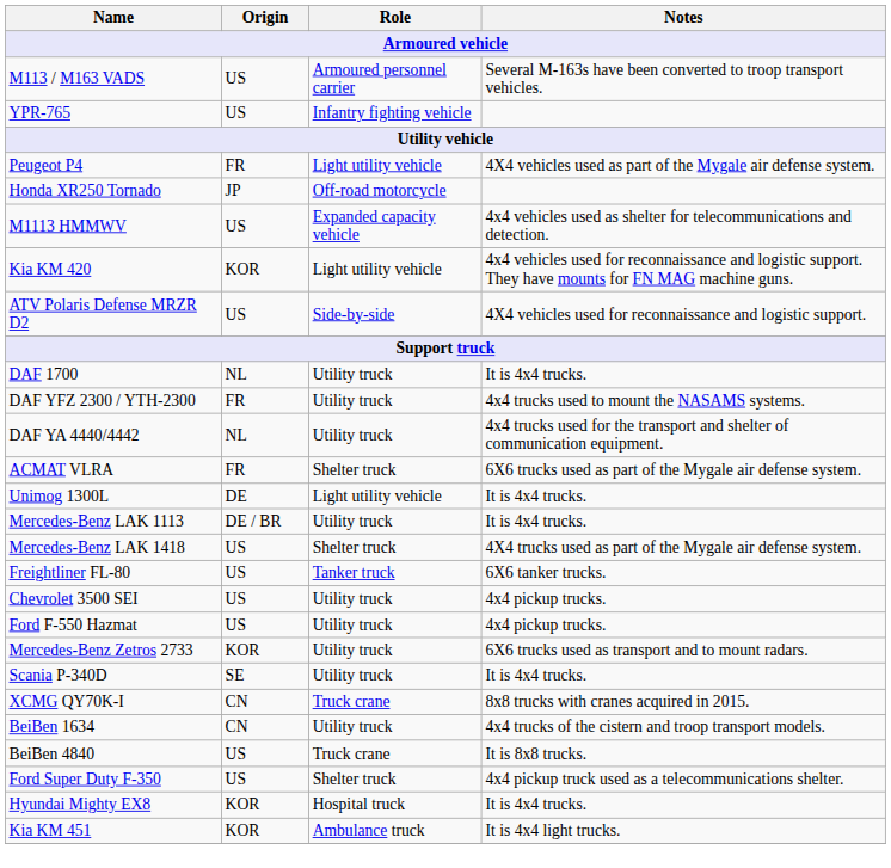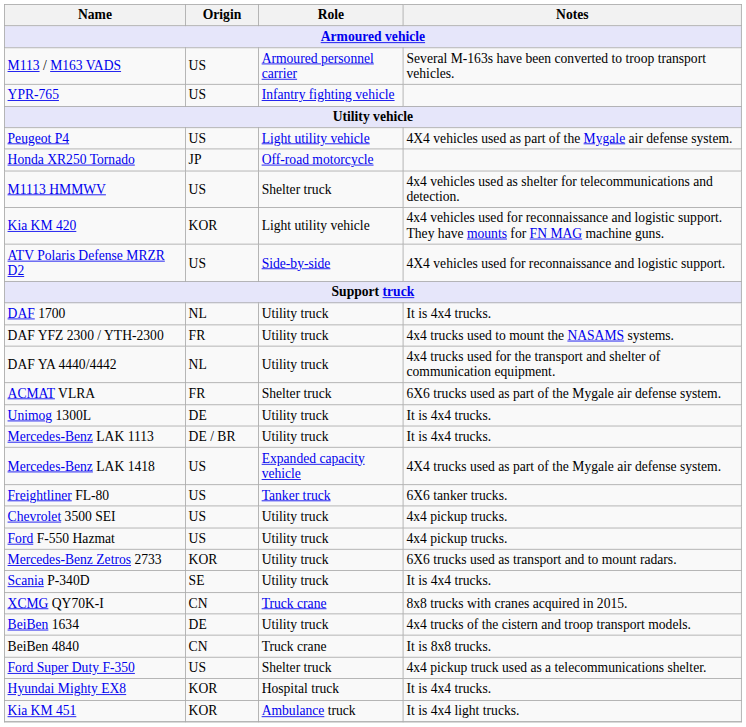Peugeot P4 | Origin: FR -> US
M1113 HMMWV | Role: Expanded capacity vehicle -> Shelter truck
Unimog 1300L | Role: Light utility vehicle -> Utility truck
Mercedes-Benz LAK 1418 | Role: Shelter truck -> Expanded capacity vehicle
BeiBen 1634 | Origin: CN -> DE
BeiBen 4840 | Origin: US -> CN
